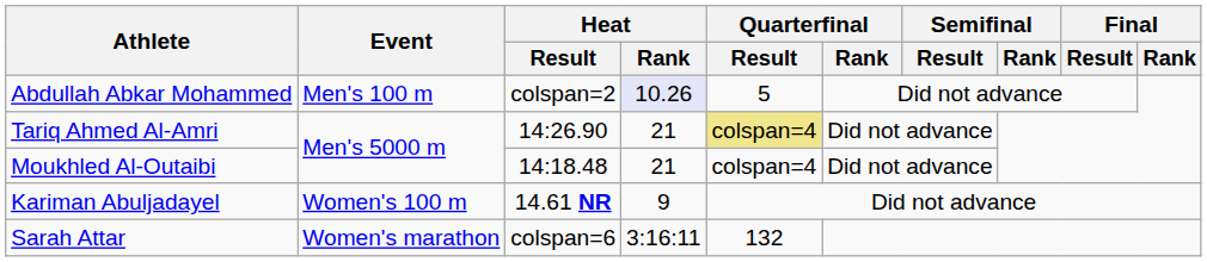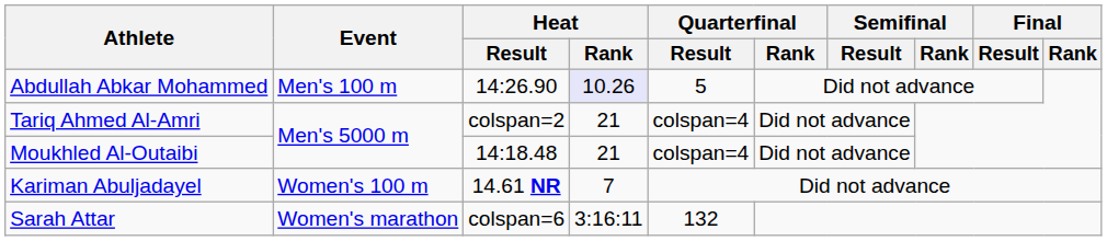Abdullah Abkar Mohammed | Heat / Result: colspan=2 -> 14:26.90
Tariq Ahmed Al-Amri | Heat / Result: 14:26.90 -> colspan=2
Tariq Ahmed Al-Amri | Quarterfinal / Result: khaki background -> no background
Kariman Abuljadayel | Heat / Rank: 9 -> 7
